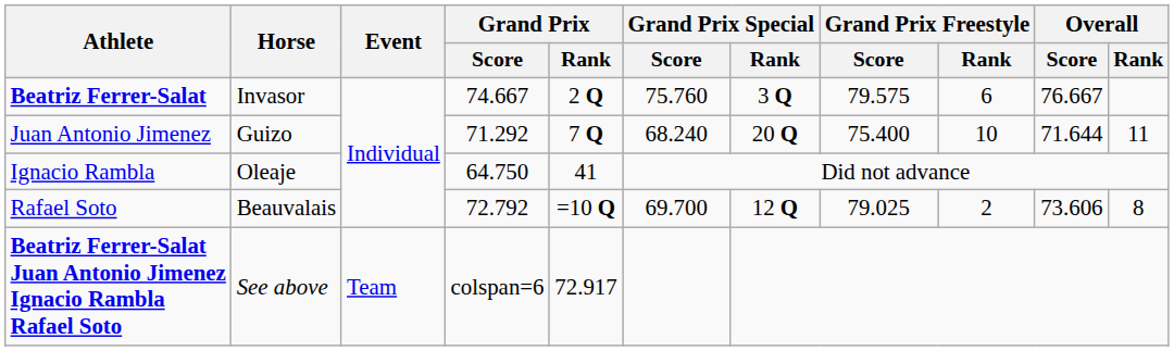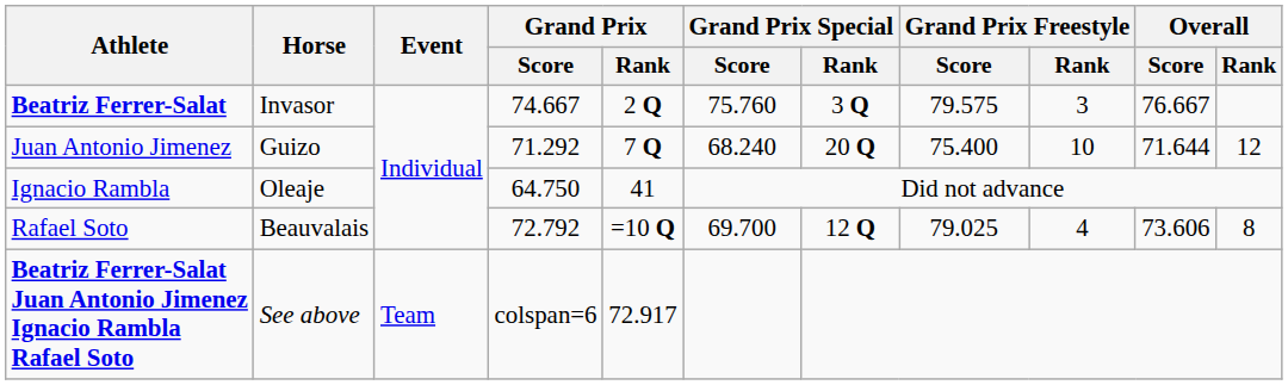Beatriz Ferrer-Salat | Grand Prix Freestyle / Rank: 6 -> 3
Juan Antonio Jimenez | Overall / Rank: 11 -> 12
Rafael Soto | Grand Prix Freestyle / Rank: 2 -> 4
